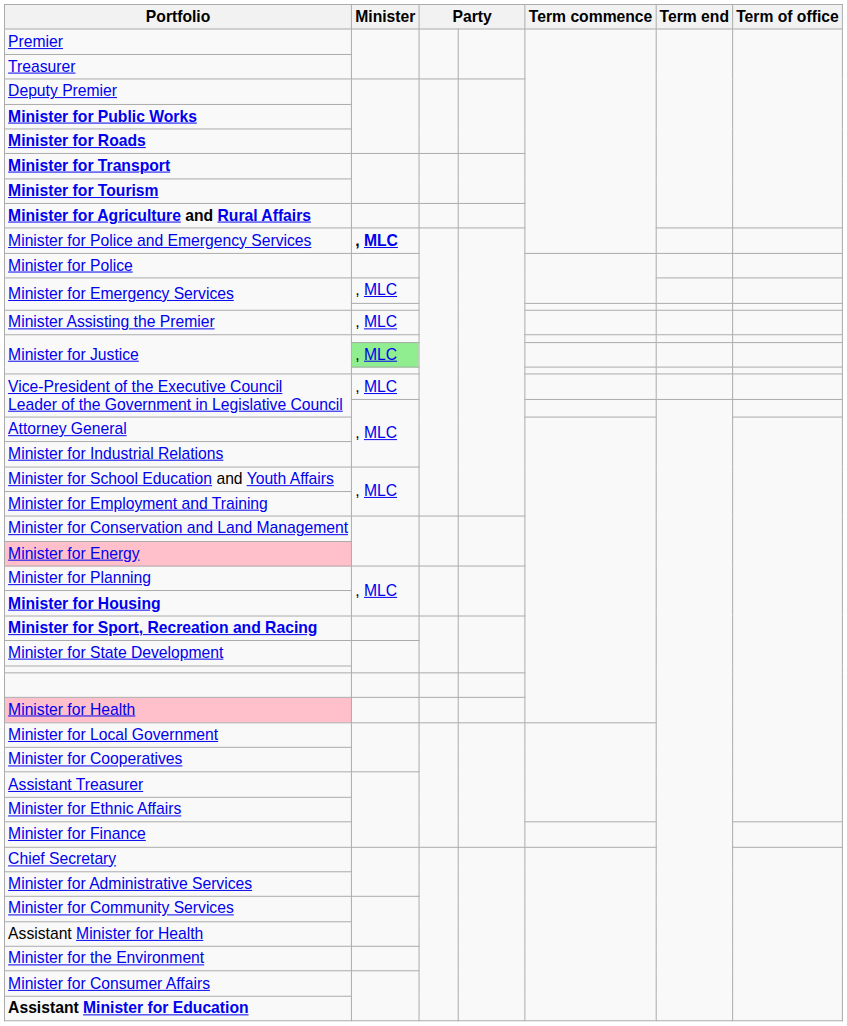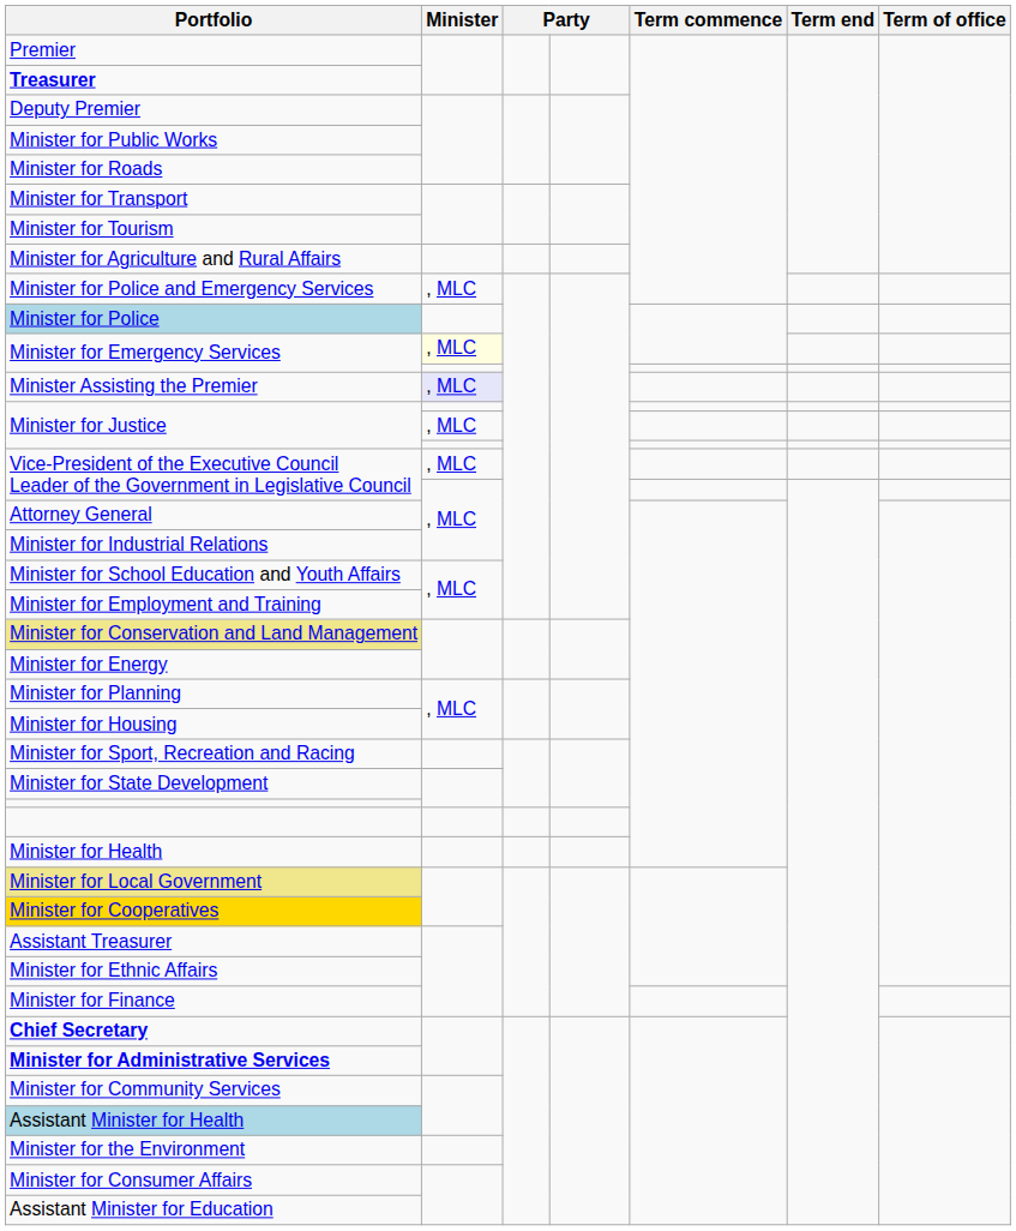Treasurer | Portfolio: normal -> bold
Minister for Public Works | Portfolio: bold -> normal
Minister for Roads | Portfolio: bold -> normal
Minister for Transport | Portfolio: bold -> normal
Minister for Tourism | Portfolio: bold -> normal
Minister for Agriculture and Rural Affairs | Portfolio: bold -> normal
Minister for Police and Emergency Services | Minister: bold -> normal
Minister for Police | Portfolio: no background -> lightblue background
Minister for Emergency Services / , MLC | Minister: no background -> lightyellow background
Minister Assisting the Premier | Minister: no background -> lavender background
Minister for Justice / , MLC | Minister: lightgreen background -> no background
Minister for Conservation and Land Management | Portfolio: no background -> khaki background
Minister for Energy | Portfolio: pink background -> no background
Minister for Housing | Portfolio: bold -> normal
Minister for Sport, Recreation and Racing | Portfolio: bold -> normal
Minister for Health | Portfolio: pink background -> no background
Minister for Local Government | Portfolio: no background -> khaki background
Minister for Cooperatives | Portfolio: no background -> gold background
Chief Secretary | Portfolio: normal -> bold
Minister for Administrative Services | Portfolio: normal -> bold
Assistant Minister for Health | Portfolio: no background -> lightblue background
Assistant Minister for Education | Portfolio: bold -> normal
